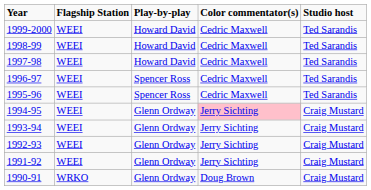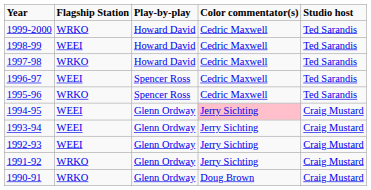1999-2000 | Flagship Station: WEEI -> WRKO
1997-98 | Flagship Station: WEEI -> WRKO
1995-96 | Flagship Station: WEEI -> WRKO
1991-92 | Flagship Station: WEEI -> WRKO
